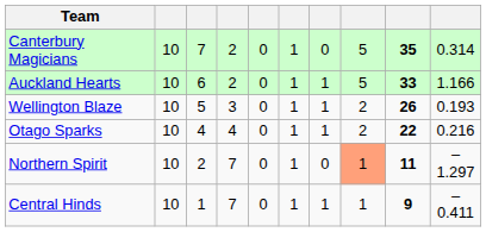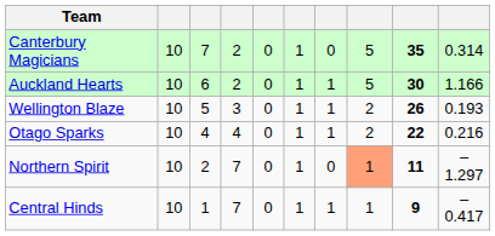Auckland Hearts | column 9: 33 -> 30
Central Hinds | column 10: –0.411 -> –0.417
